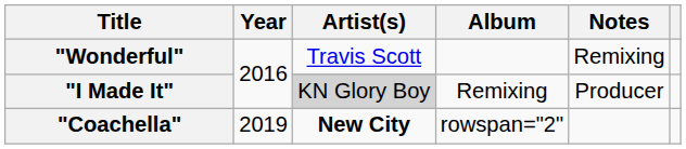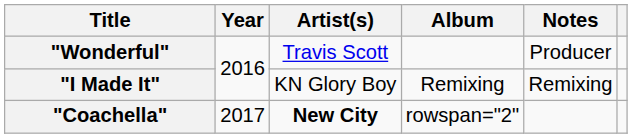"Wonderful" | Notes: Remixing -> Producer
"I Made It" | Artist(s): lightgrey background -> no background
"I Made It" | Notes: Producer -> Remixing
"Coachella" | Year: 2019 -> 2017
